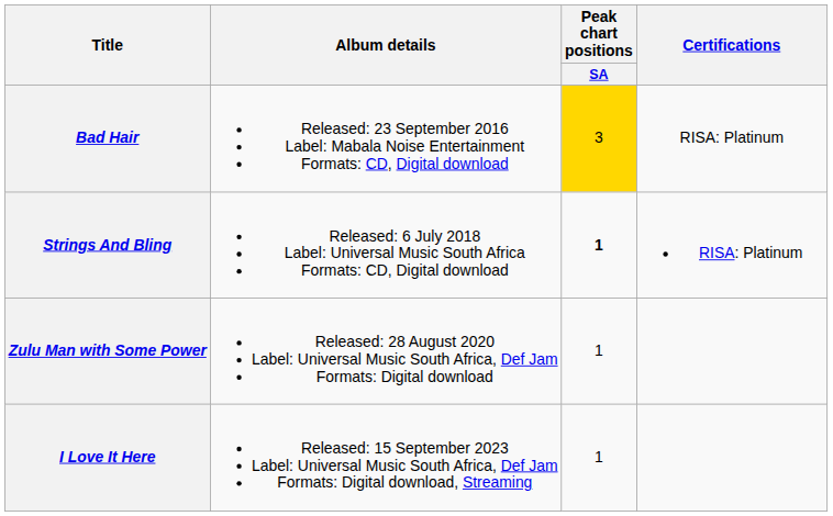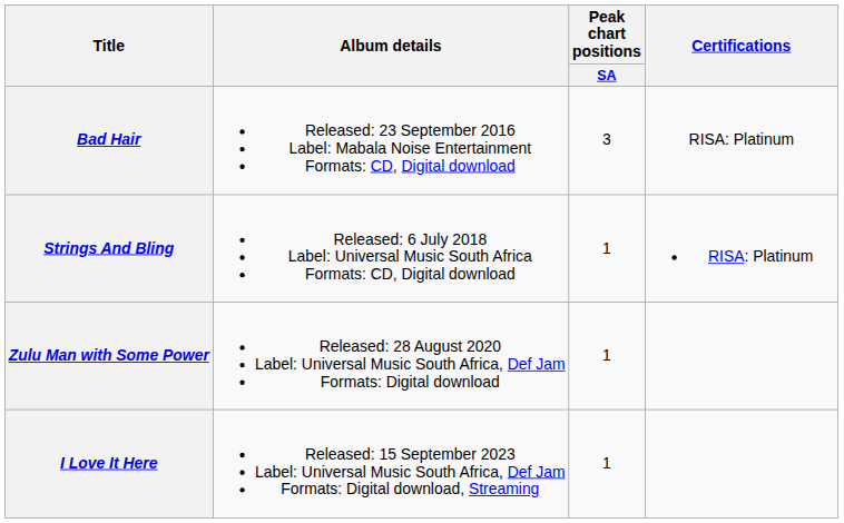Bad Hair | Peak chart positions / SA: gold background -> no background
Strings And Bling | Peak chart positions / SA: bold -> normal
